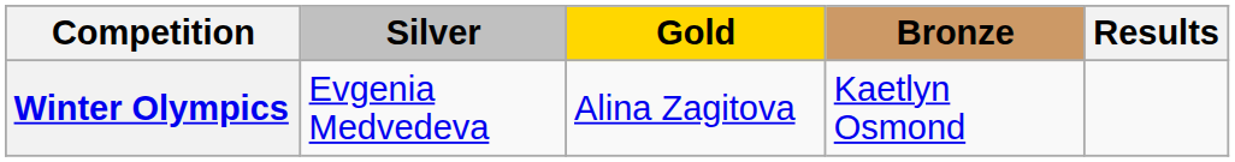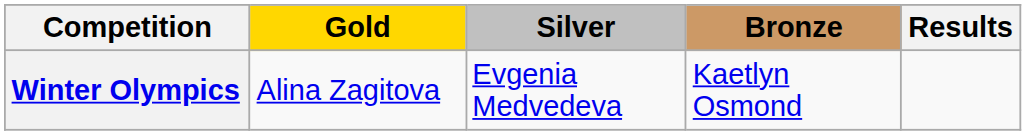columns swapped: Gold <-> Silver
